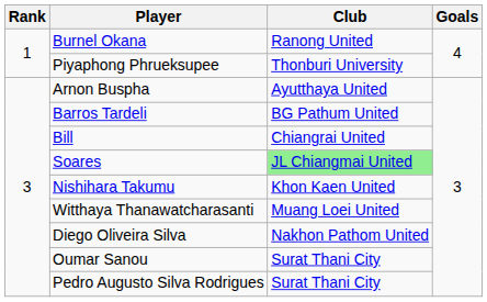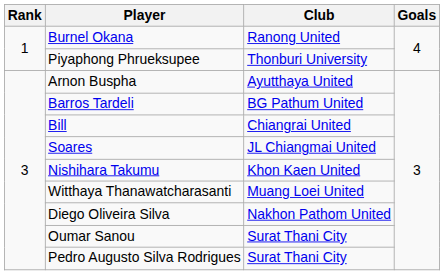Soares | Club: lightgreen background -> no background
